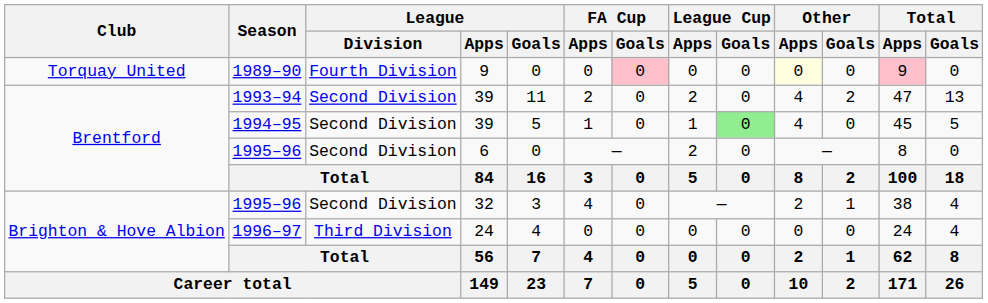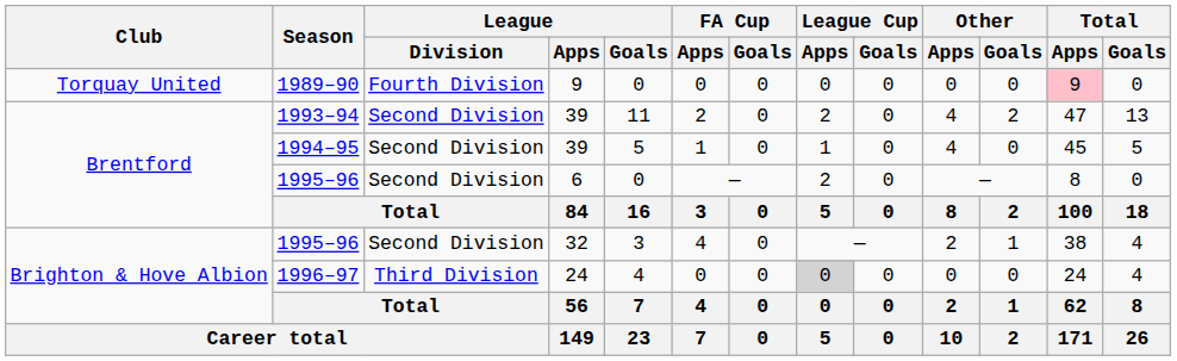1989–90 | FA Cup / Goals: pink background -> no background
1989–90 | Other / Apps: lightyellow background -> no background
1994–95 | League Cup / Goals: lightgreen background -> no background
1996–97 | League Cup / Apps: no background -> lightgrey background
